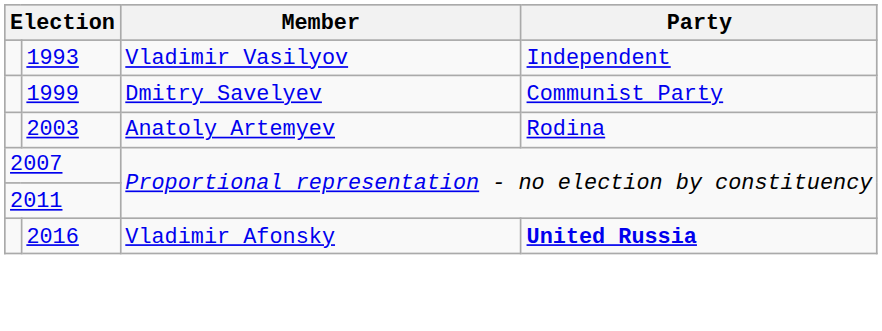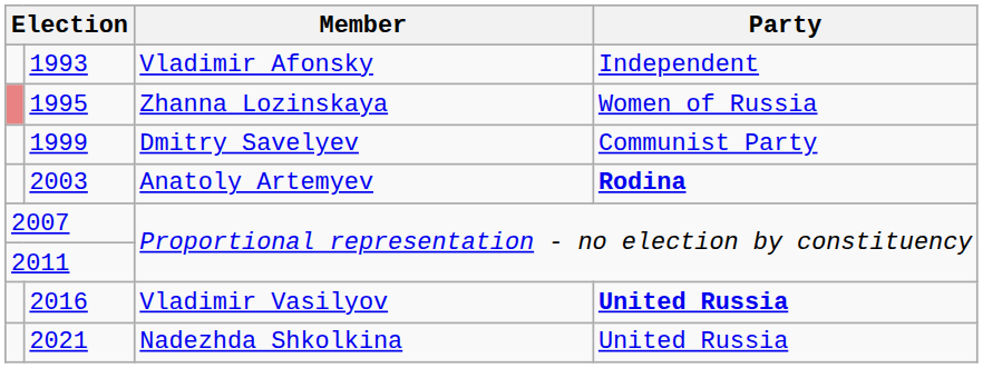1993 | Member: Vladimir Vasilyov -> Vladimir Afonsky
+ row: 1995 | Zhanna Lozinskaya | Women of Russia
2003 | Party: normal -> bold
2016 | Member: Vladimir Afonsky -> Vladimir Vasilyov
+ row: 2021 | Nadezhda Shkolkina | United Russia
